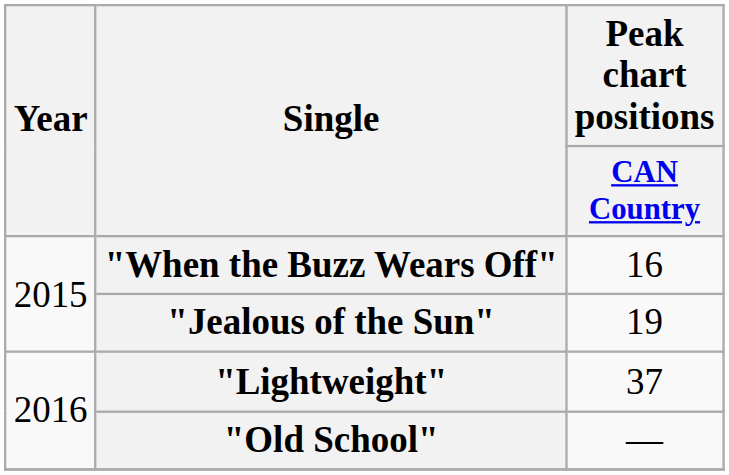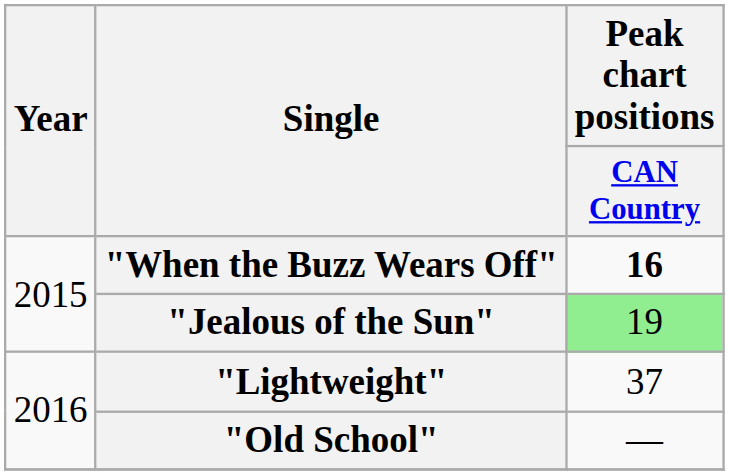"When the Buzz Wears Off" | Peak chart positions / CAN Country: normal -> bold
"Jealous of the Sun" | Peak chart positions / CAN Country: no background -> lightgreen background
